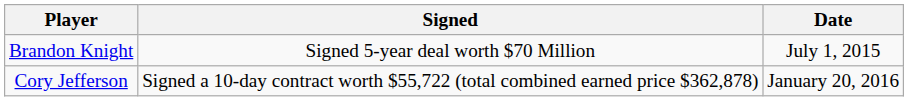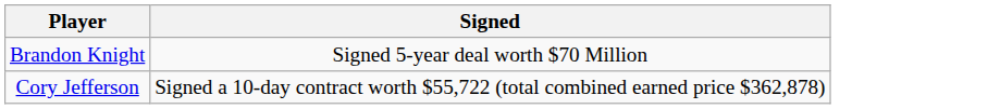- column: Date | July 1, 2015 | January 20, 2016
